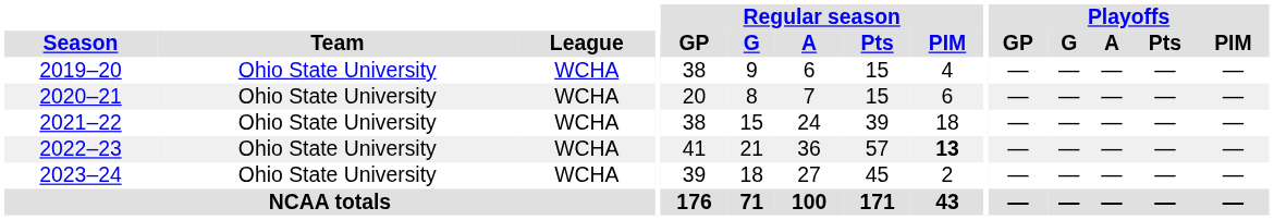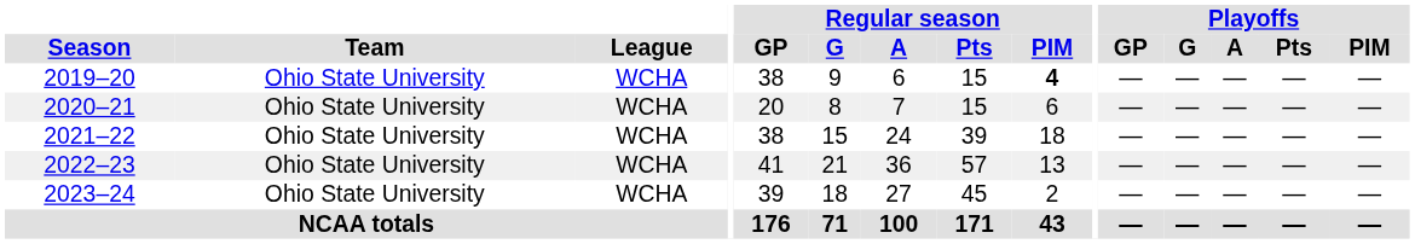2019–20 | Regular season / PIM: normal -> bold
2022–23 | Regular season / PIM: bold -> normal
